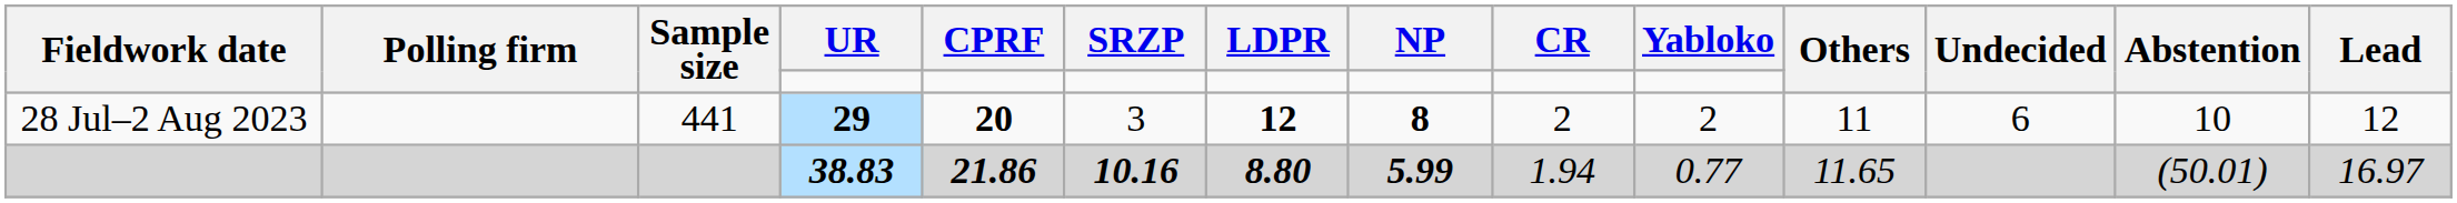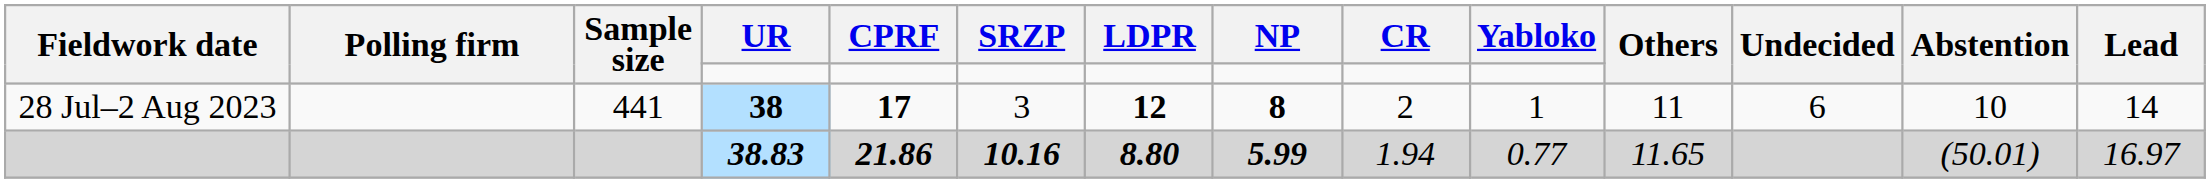28 Jul–2 Aug 2023 | UR: 29 -> 38
28 Jul–2 Aug 2023 | CPRF: 20 -> 17
28 Jul–2 Aug 2023 | Yabloko: 2 -> 1
28 Jul–2 Aug 2023 | Lead: 12 -> 14
